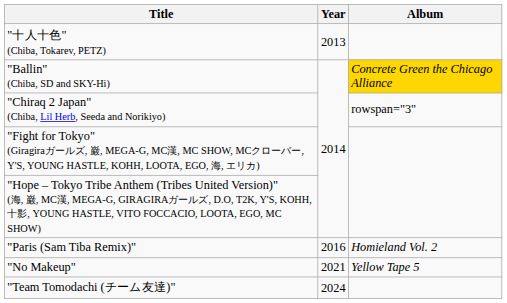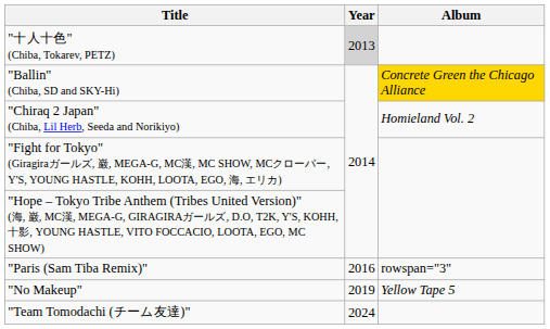"十人十色" (Chiba, Tokarev, PETZ) | Year: no background -> lightgrey background
"Chiraq 2 Japan" (Chiba, Lil Herb, Seeda and Norikiyo) | Album: rowspan="3" -> Homieland Vol. 2
"Paris (Sam Tiba Remix)" | Album: Homieland Vol. 2 -> rowspan="3"
"No Makeup" | Year: 2021 -> 2019
